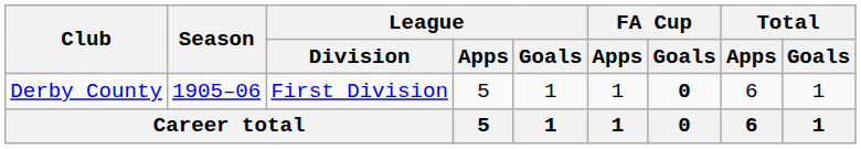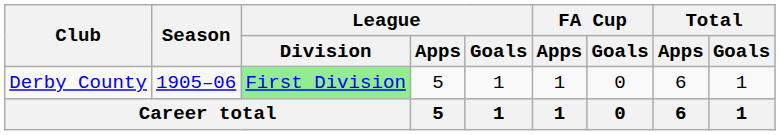Derby County | League / Division: no background -> lightgreen background
Derby County | FA Cup / Goals: bold -> normal
